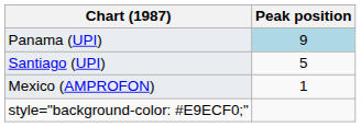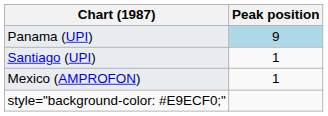Santiago (UPI) | Peak position: 5 -> 1
